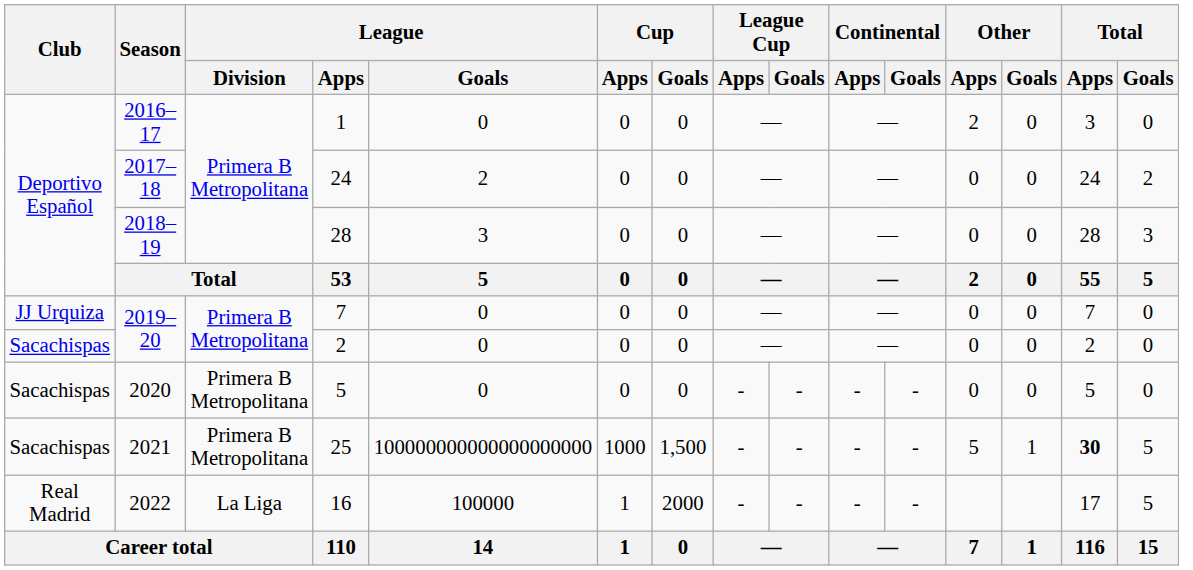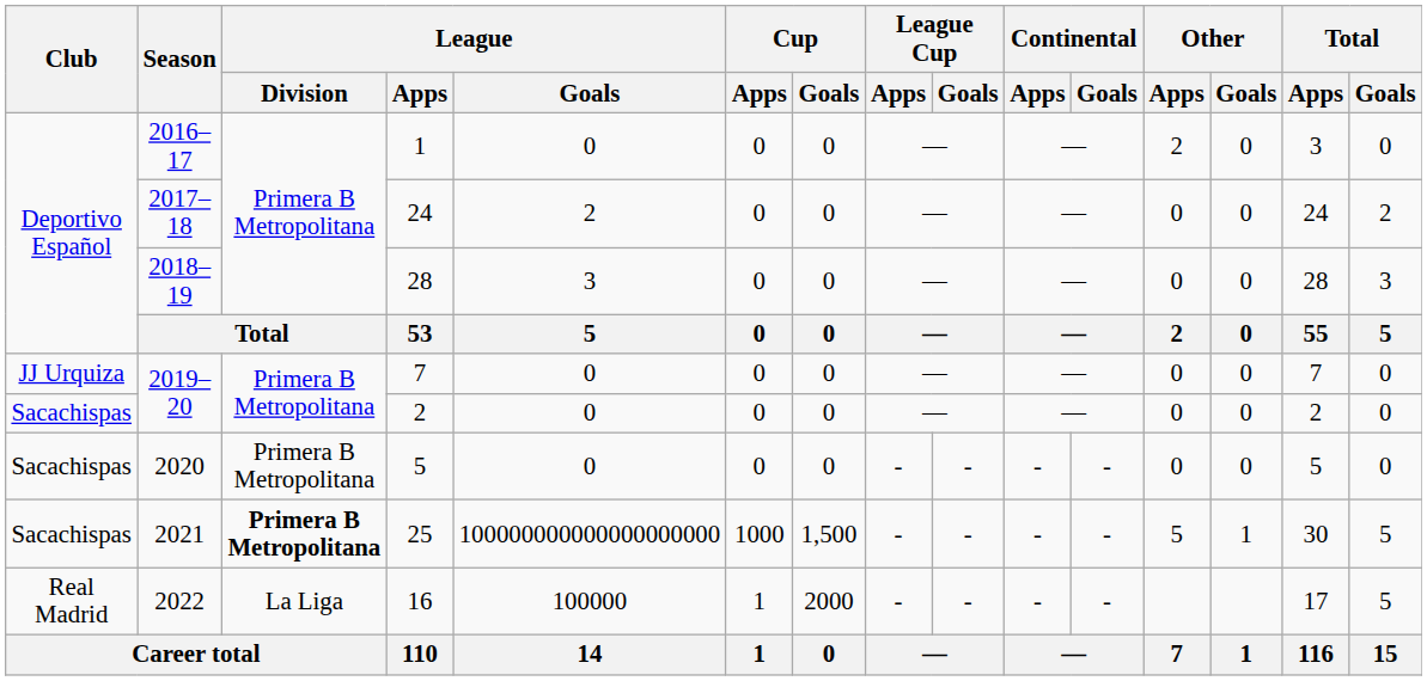25 | League / Division: normal -> bold
25 | Total / Apps: bold -> normal
